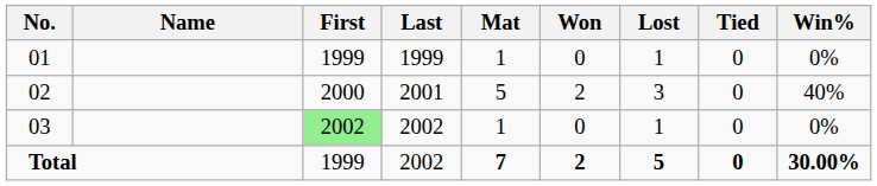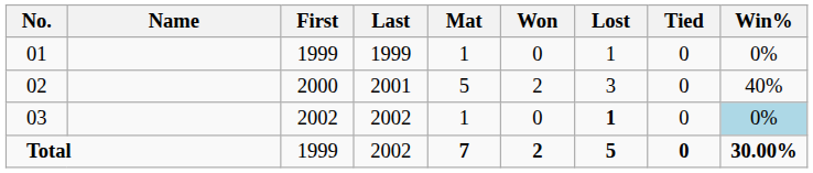03 | First: lightgreen background -> no background
03 | Lost: normal -> bold
03 | Win%: no background -> lightblue background
